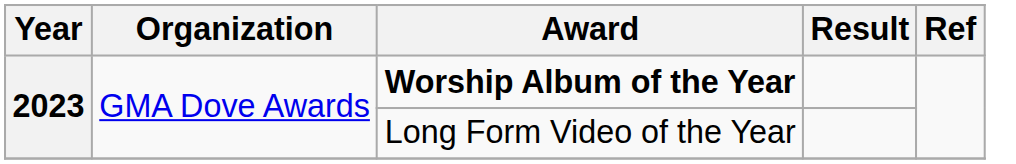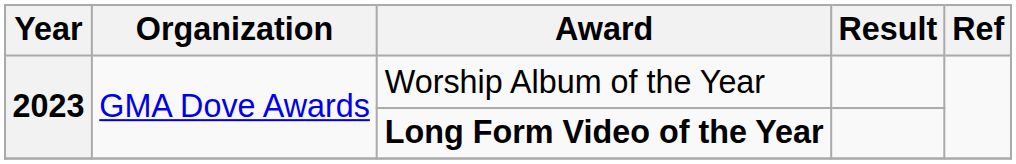Worship Album of the Year | Award: bold -> normal
Long Form Video of the Year | Award: normal -> bold
